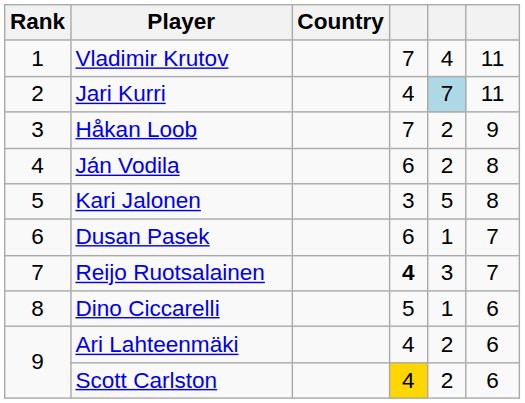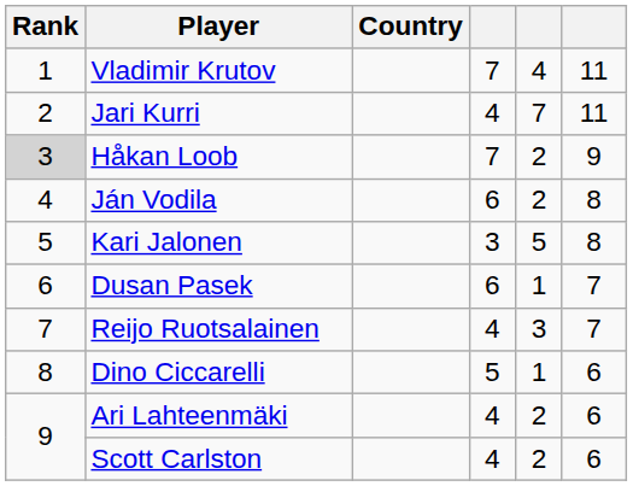Jari Kurri | column 5: lightblue background -> no background
Håkan Loob | Rank: no background -> lightgrey background
Reijo Ruotsalainen | column 4: bold -> normal
Scott Carlston | column 4: gold background -> no background
